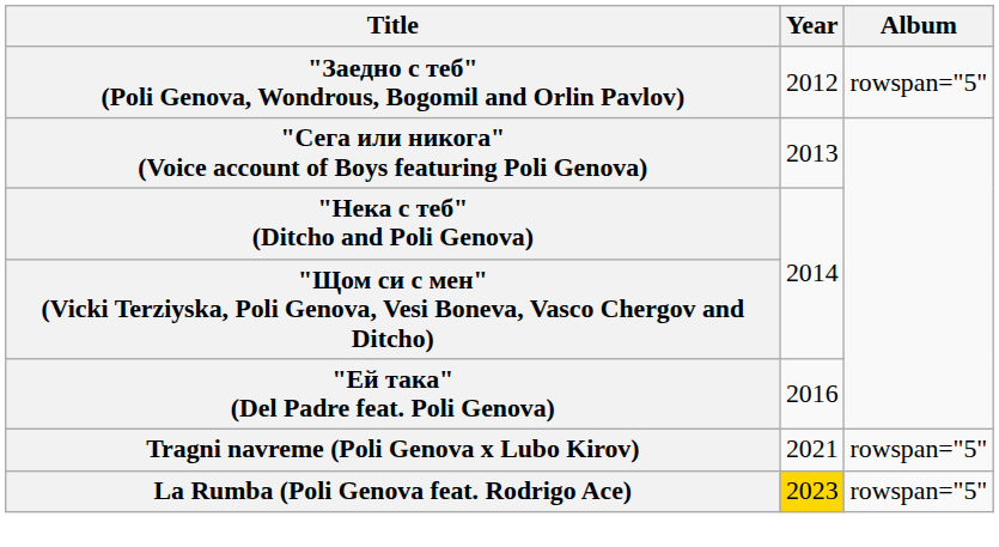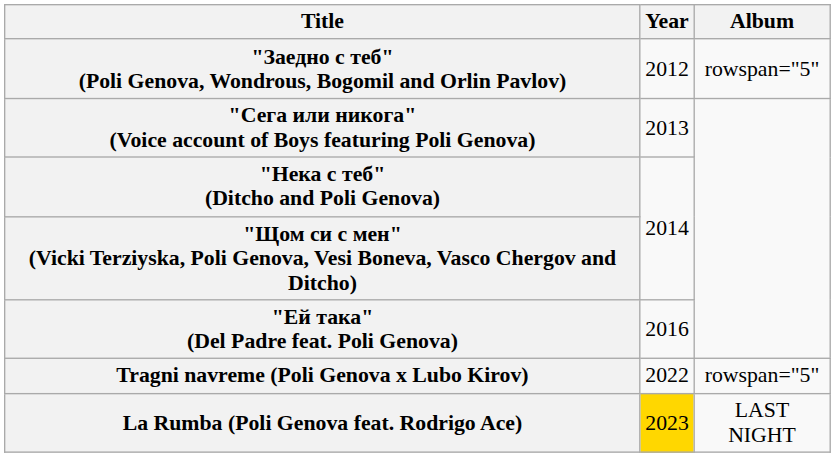Tragni navreme (Poli Genova x Lubo Kirov) | Year: 2021 -> 2022
La Rumba (Poli Genova feat. Rodrigo Ace) | Album: rowspan="5" -> LAST NIGHT
